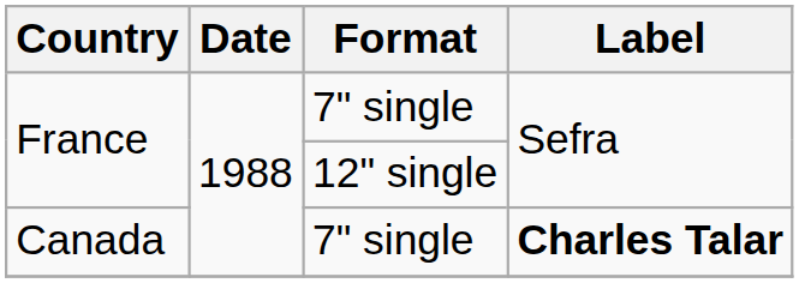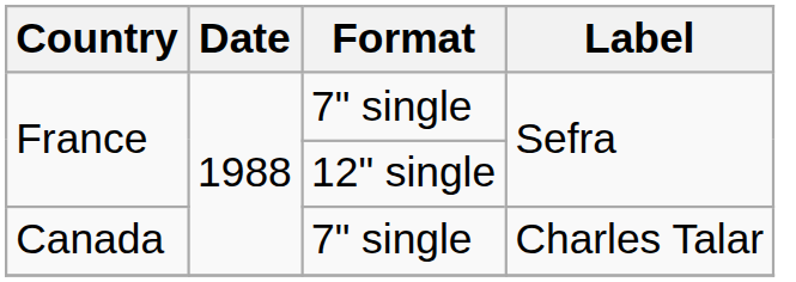Canada | Label: bold -> normal
